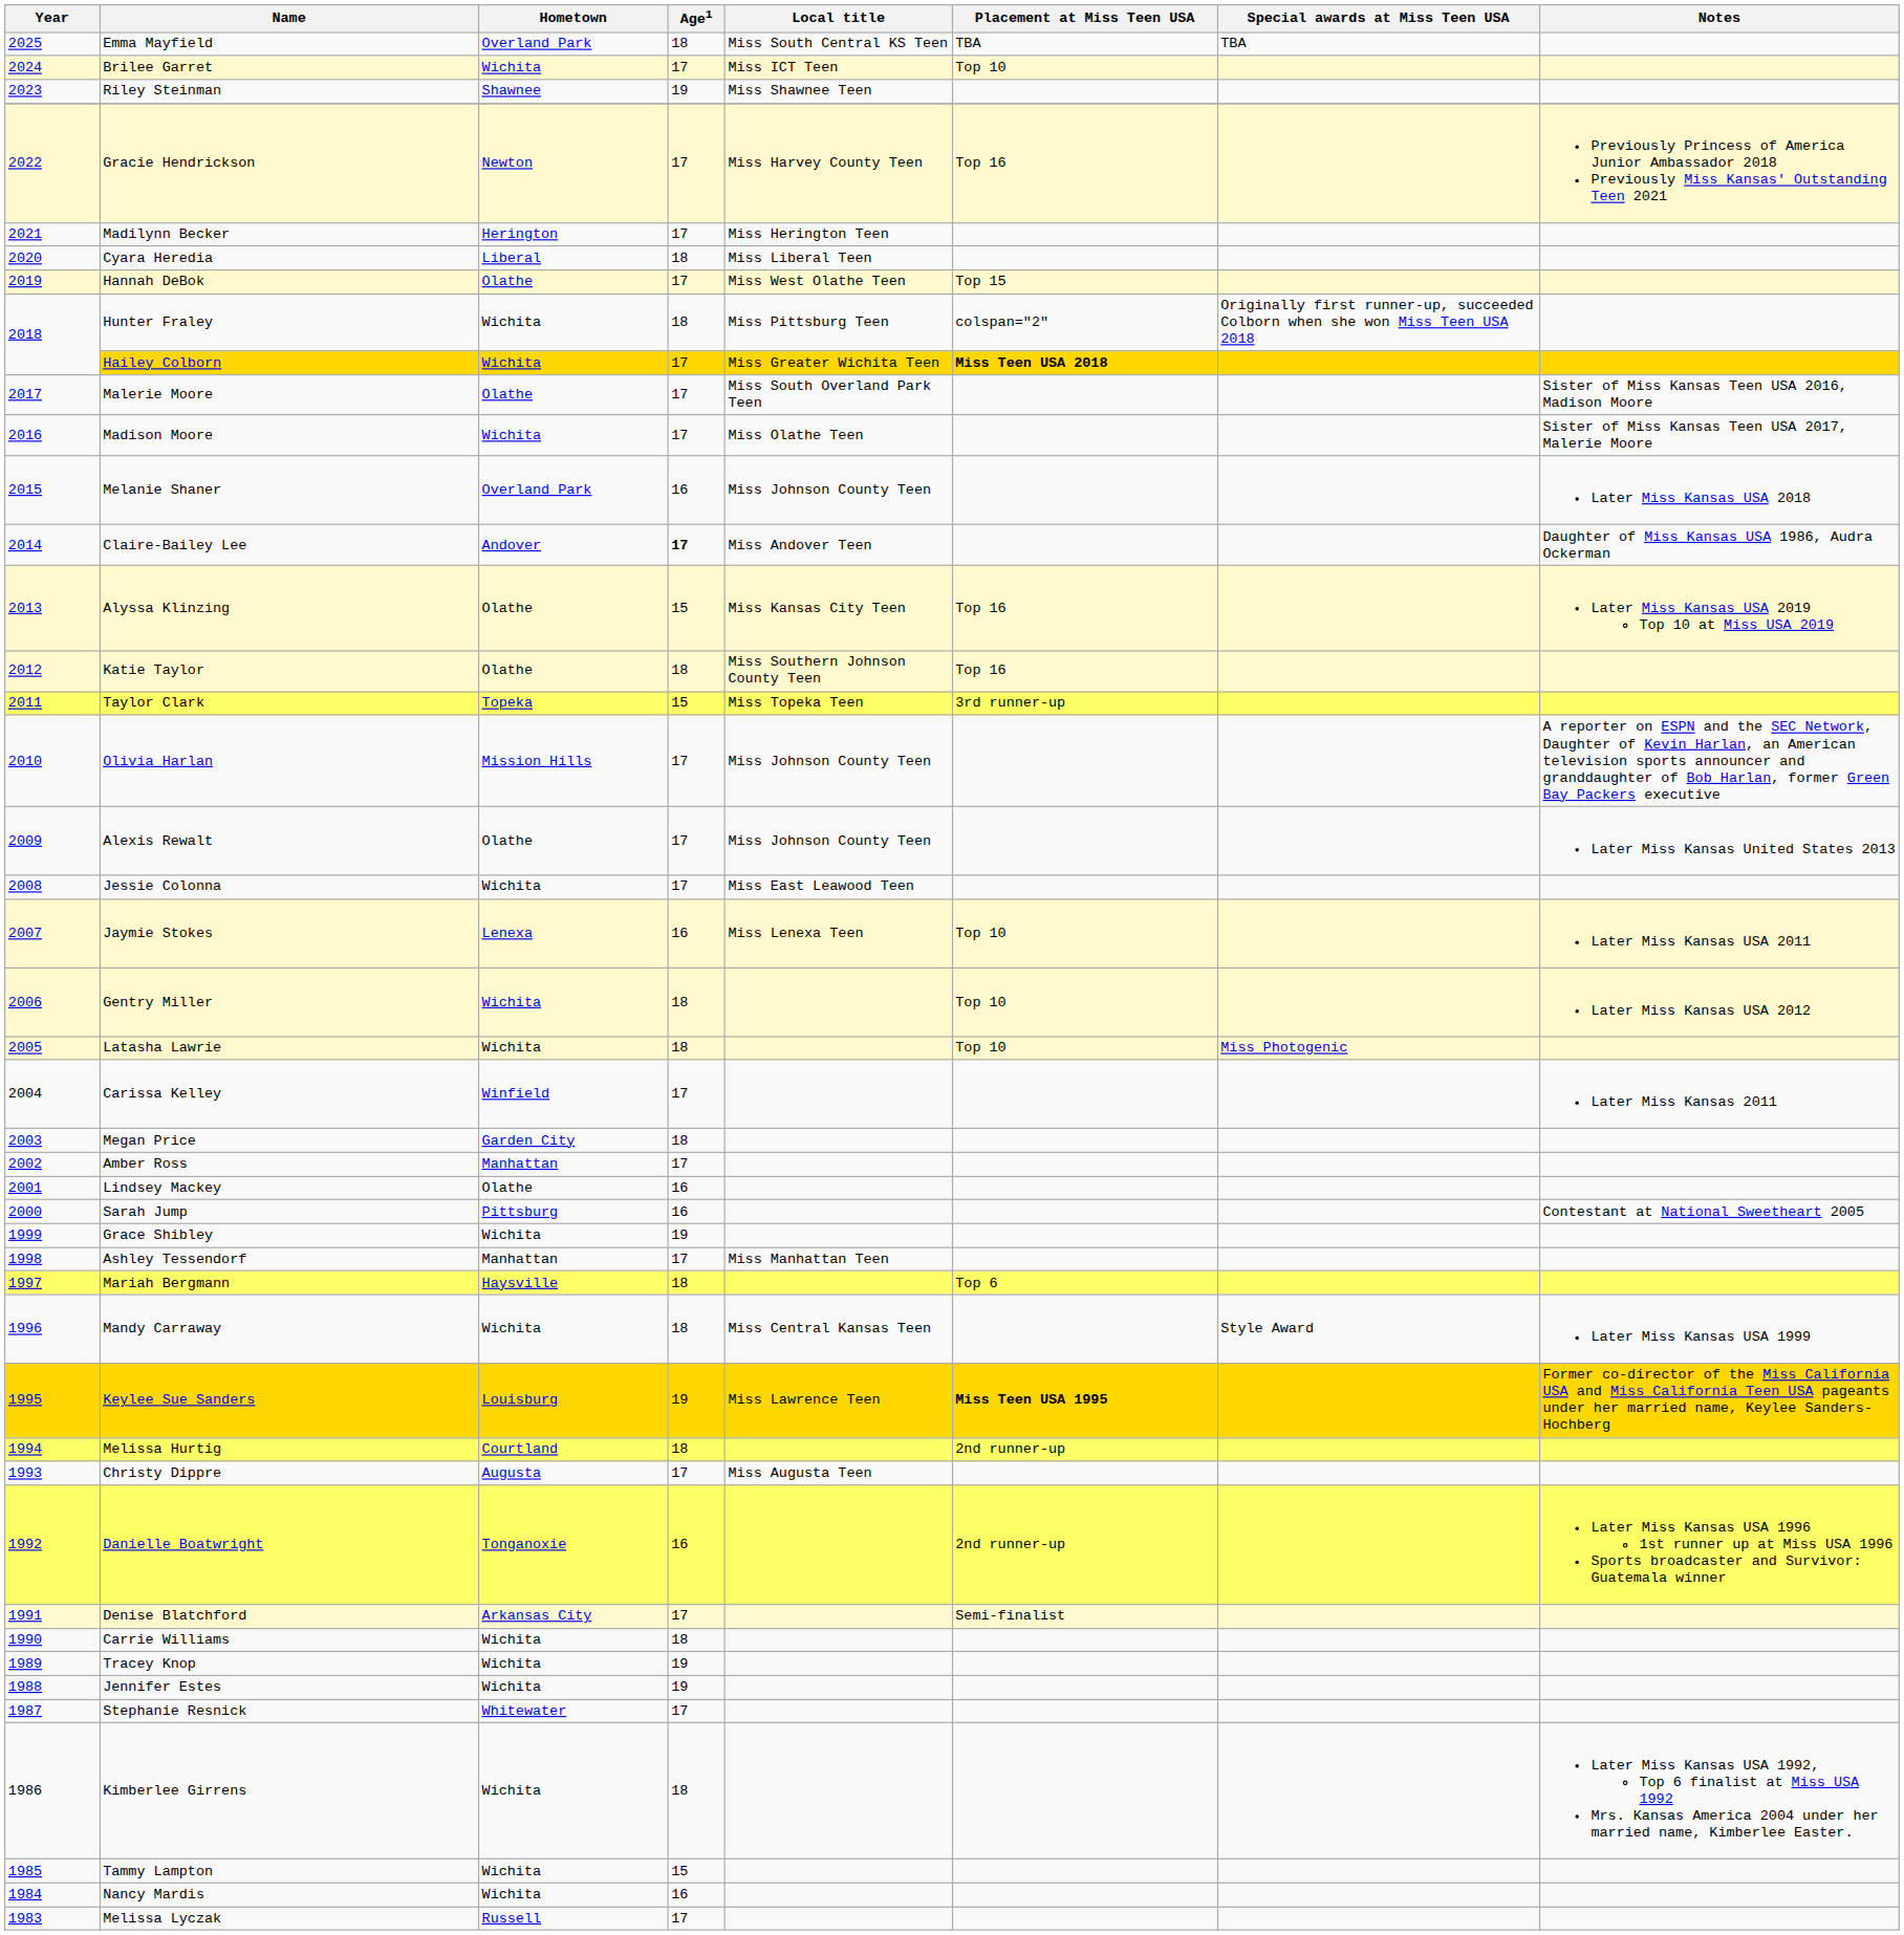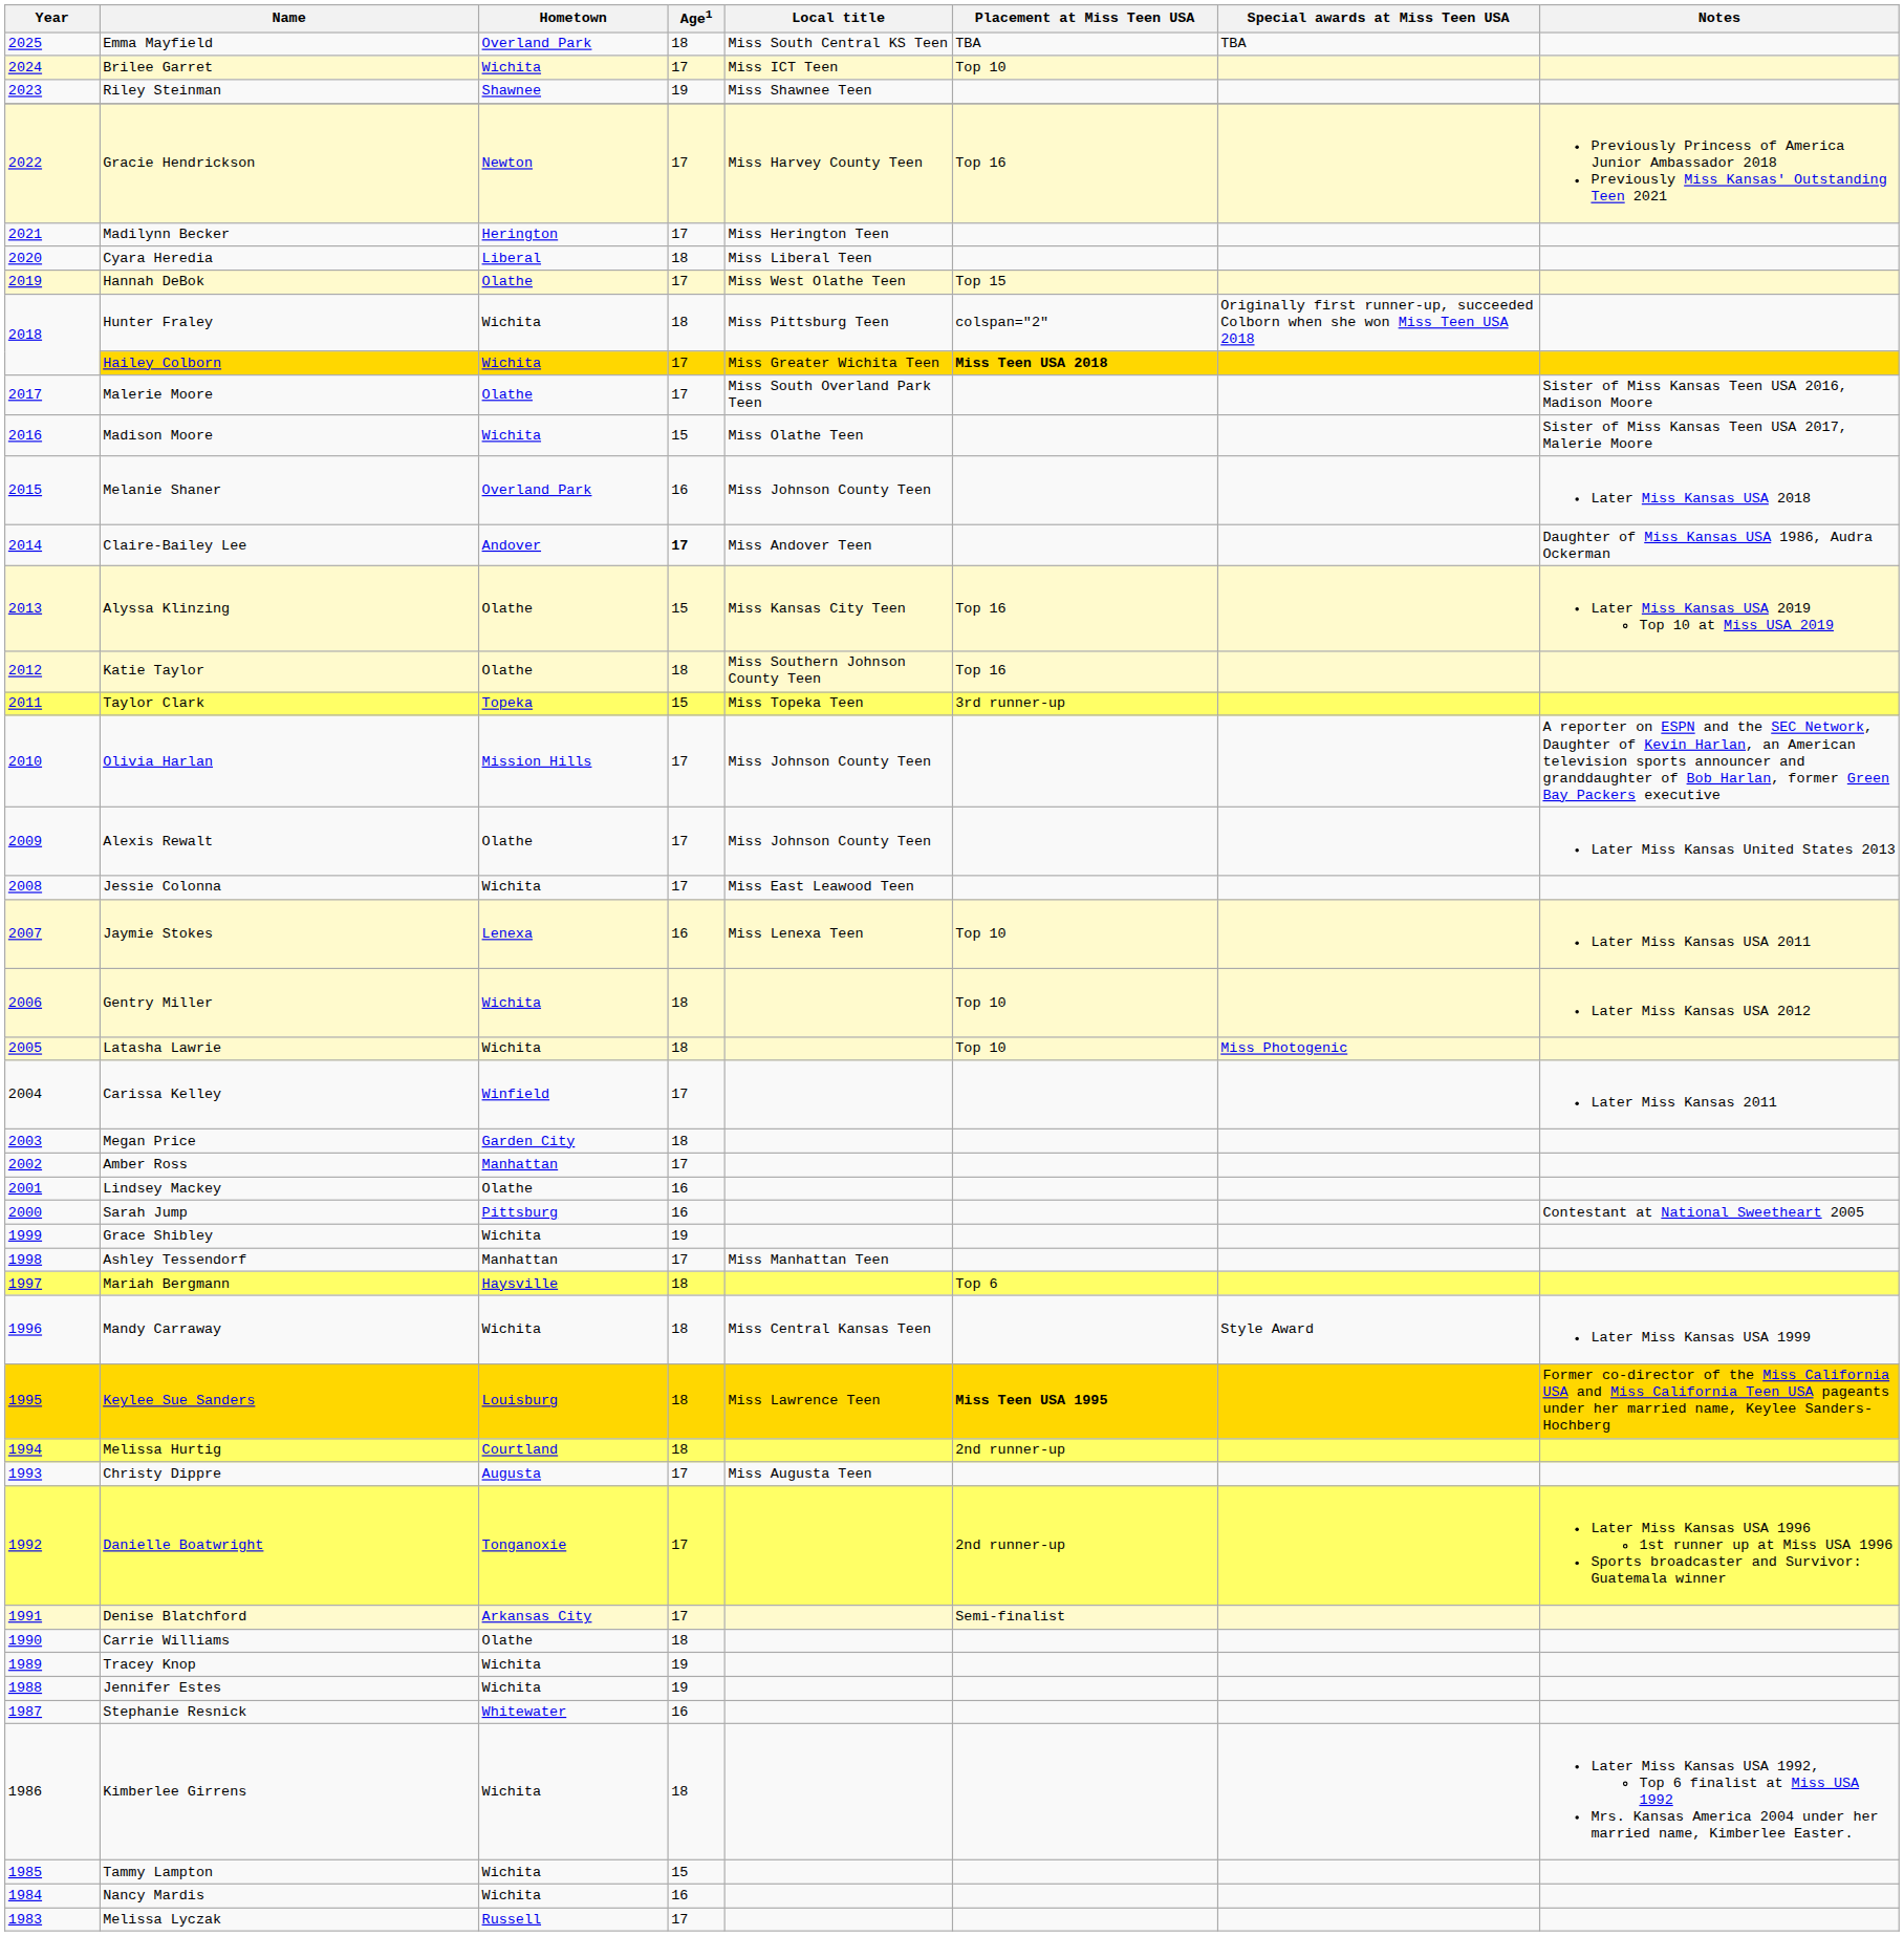Madison Moore | Age1: 17 -> 15
Keylee Sue Sanders | Age1: 19 -> 18
Danielle Boatwright | Age1: 16 -> 17
Carrie Williams | Hometown: Wichita -> Olathe
Stephanie Resnick | Age1: 17 -> 16
